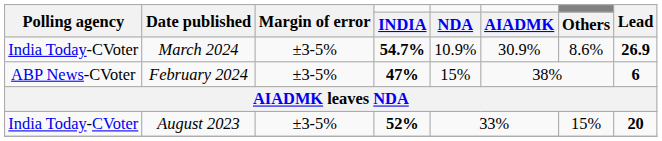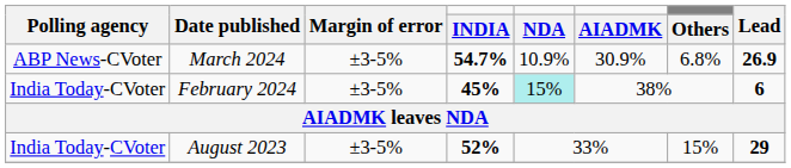March 2024 | Polling agency: India Today-CVoter -> ABP News-CVoter
March 2024 | Others: 8.6% -> 6.8%
February 2024 | Polling agency: ABP News-CVoter -> India Today-CVoter
February 2024 | INDIA: 47% -> 45%
February 2024 | NDA: no background -> paleturquoise background
August 2023 | Lead: 20 -> 29
